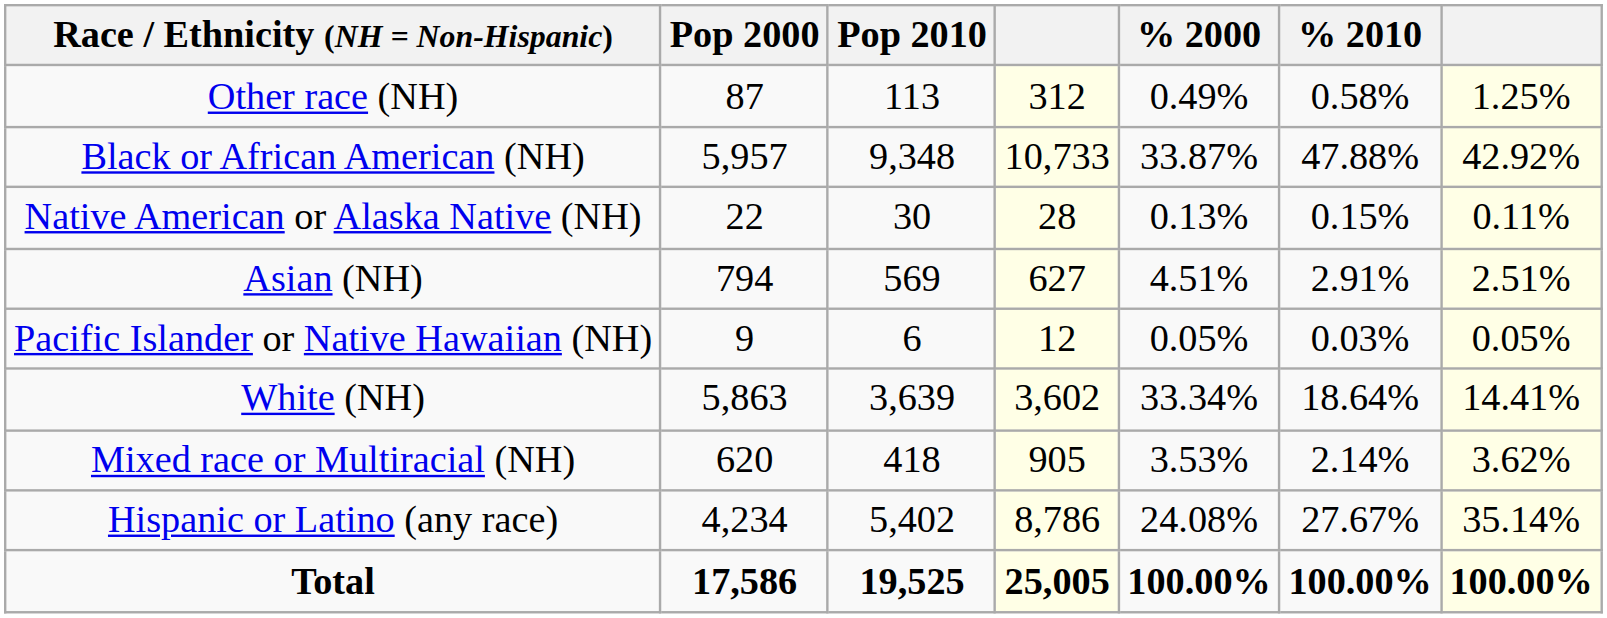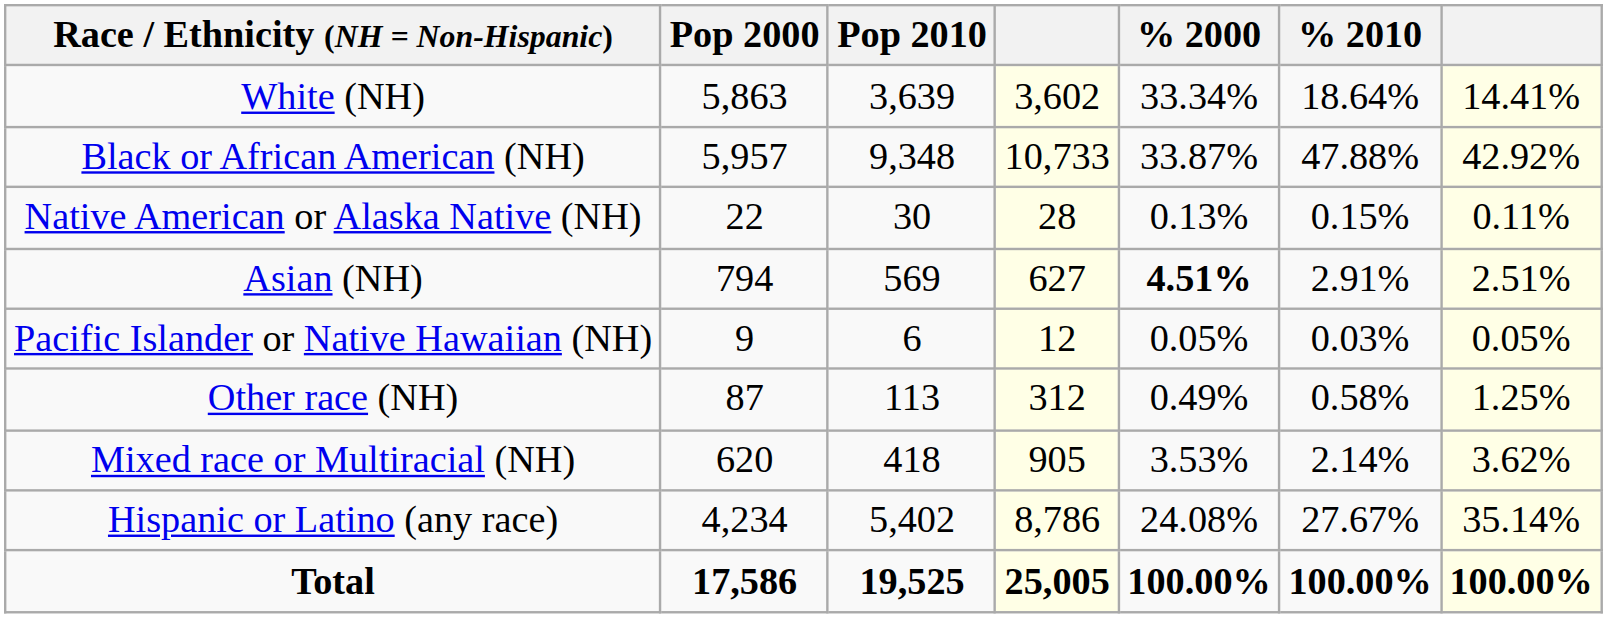rows swapped: White (NH) <-> Other race (NH)
Asian (NH) | % 2000: normal -> bold
